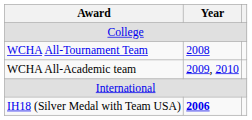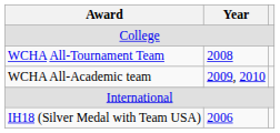IH18 (Silver Medal with Team USA) | Year: bold -> normal
